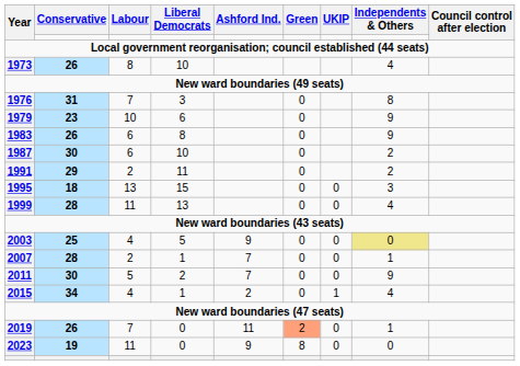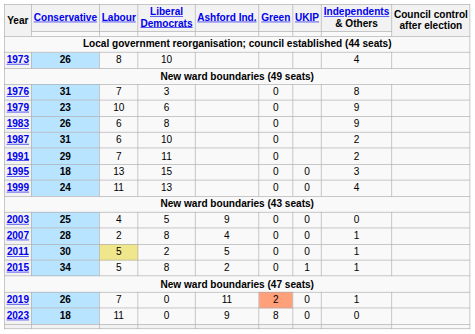1987 | Conservative: 30 -> 31
1991 | Labour: 2 -> 7
1999 | Conservative: 28 -> 24
2003 | Independents & Others: khaki background -> no background
2007 | Liberal Democrats: 1 -> 8
2007 | Ashford Ind.: 7 -> 4
2011 | Labour: no background -> khaki background
2011 | Ashford Ind.: 7 -> 5
2011 | Independents & Others: 9 -> 1
2015 | Labour: 4 -> 5
2015 | Liberal Democrats: 1 -> 8
2015 | Independents & Others: 4 -> 1
2023 | Conservative: 19 -> 18
